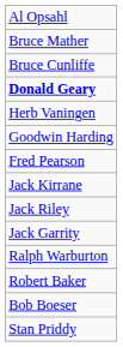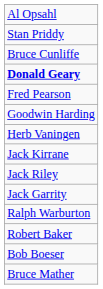row 2 | column 1: Bruce Mather -> Stan Priddy
row 5 | column 1: Herb Vaningen -> Fred Pearson
row 7 | column 1: Fred Pearson -> Herb Vaningen
row 14 | column 1: Stan Priddy -> Bruce Mather
